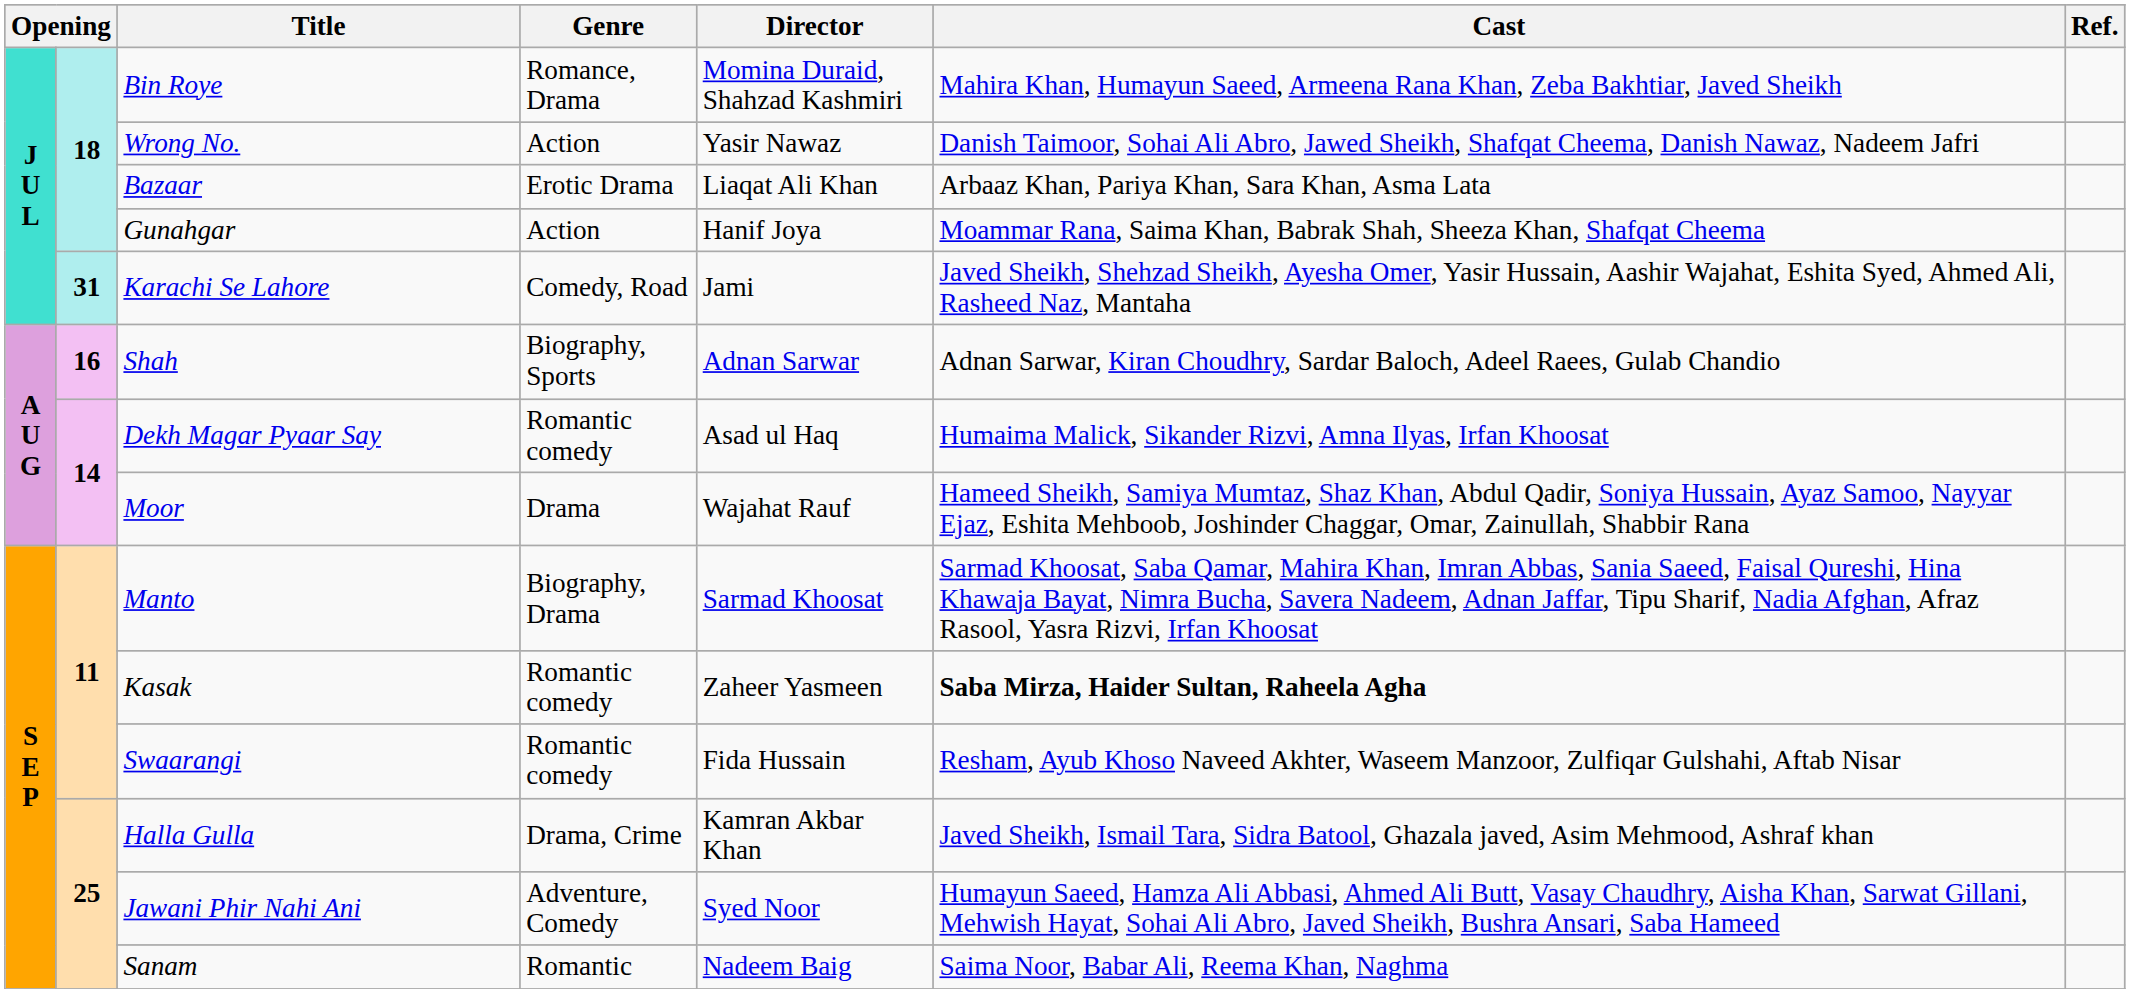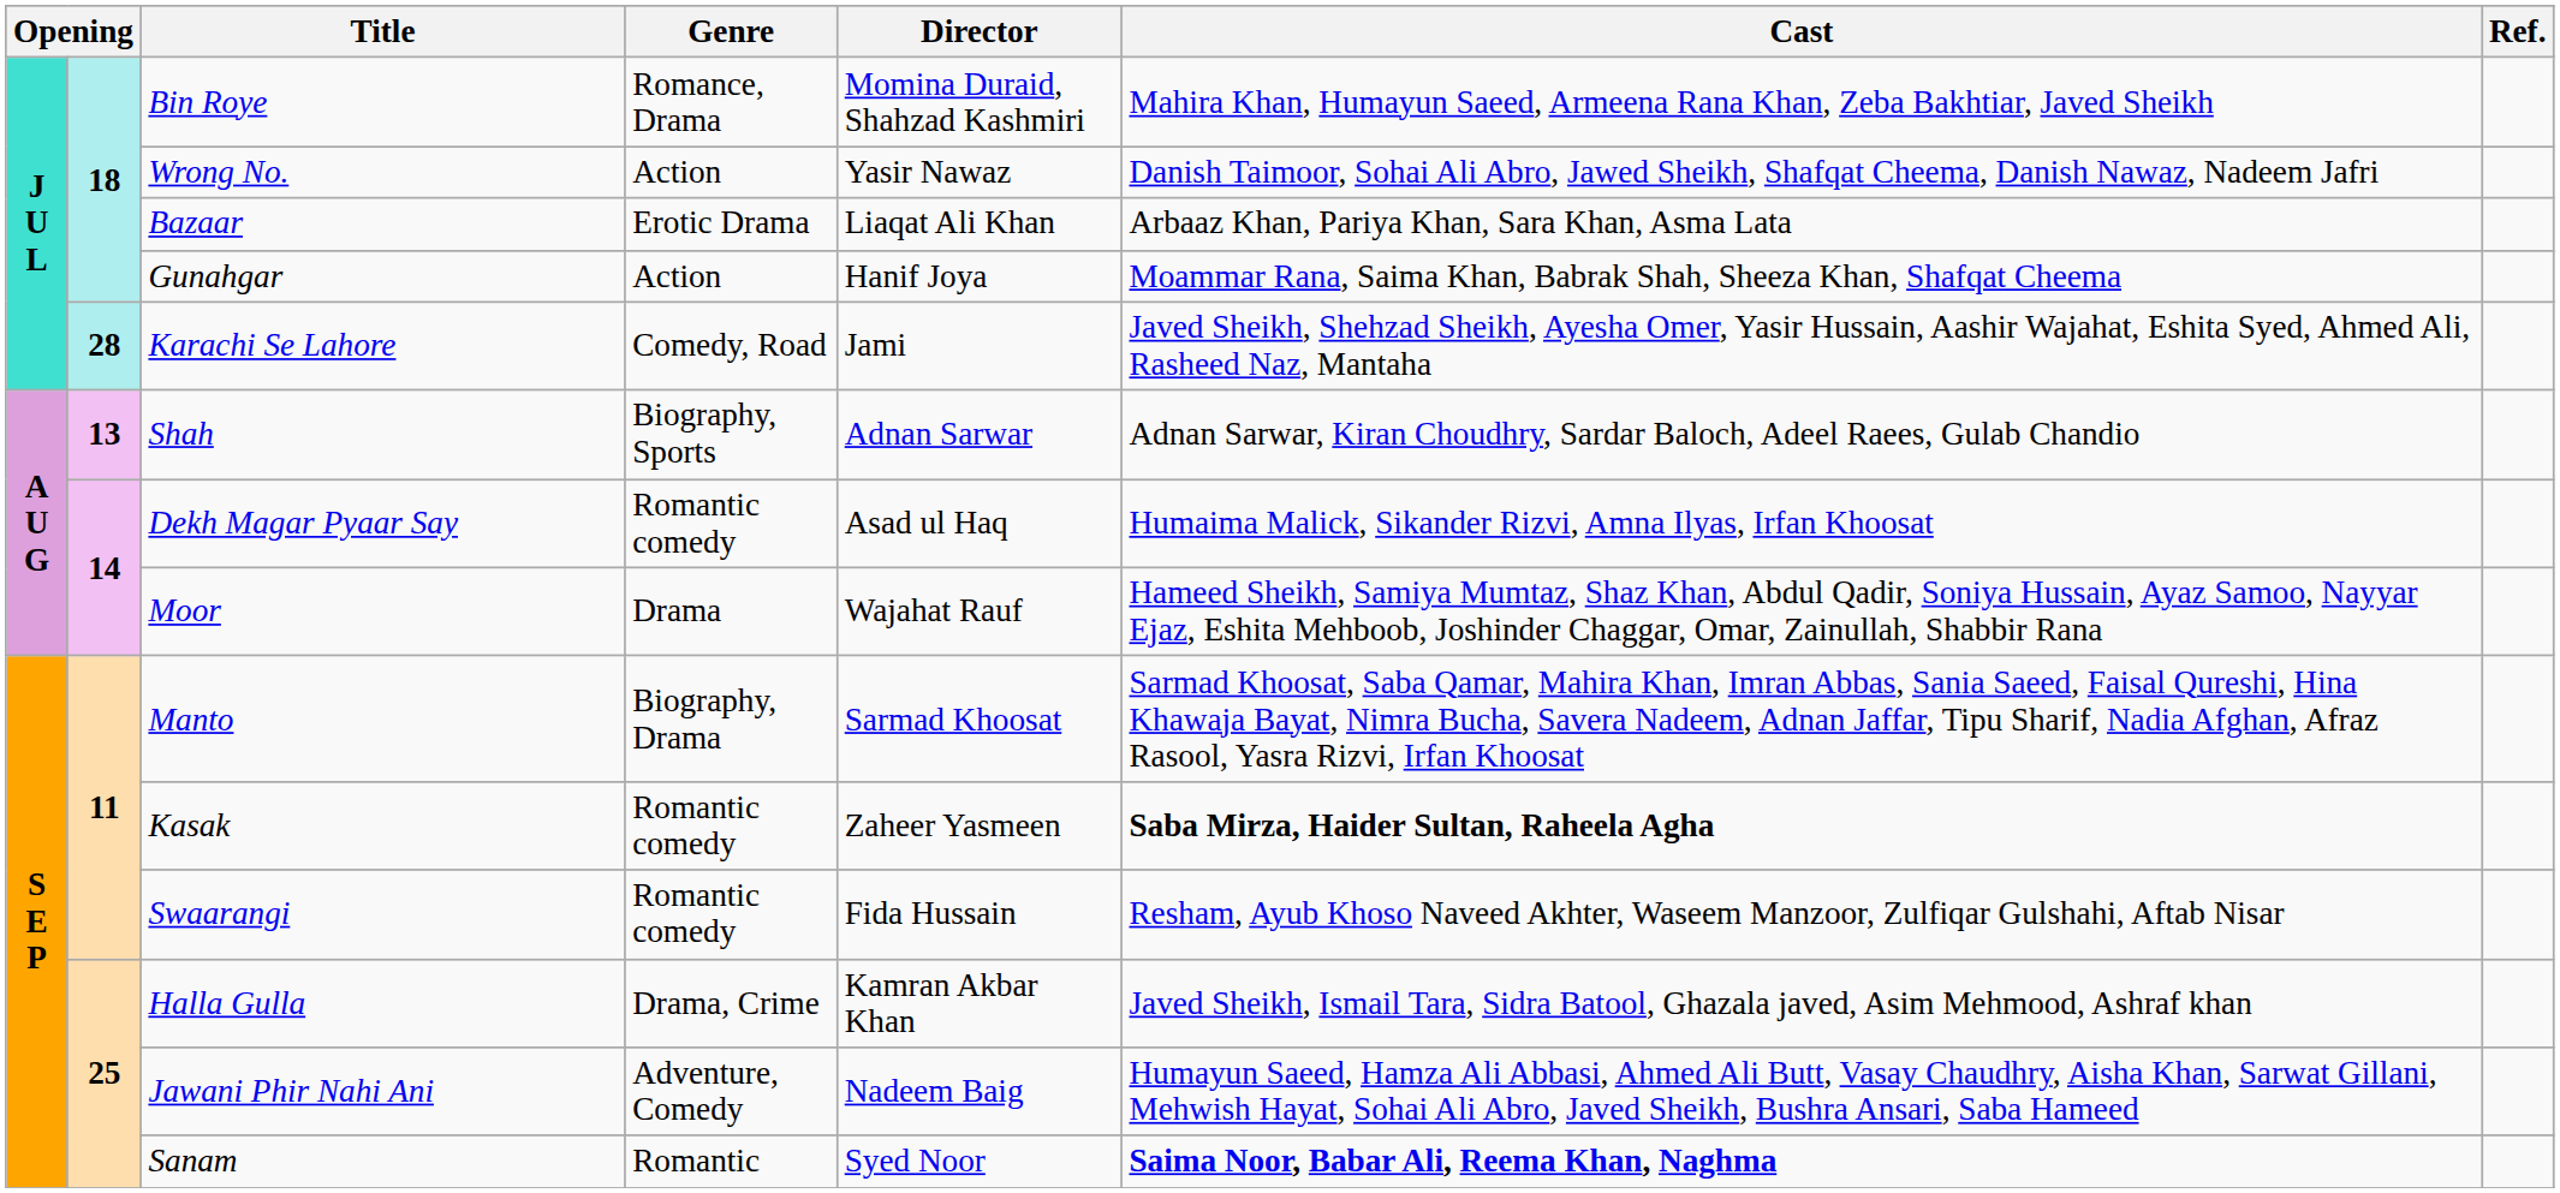Karachi Se Lahore | column 2: 31 -> 28
Shah | column 2: 16 -> 13
Jawani Phir Nahi Ani | Director: Syed Noor -> Nadeem Baig
Sanam | Director: Nadeem Baig -> Syed Noor
Sanam | Cast: normal -> bold
